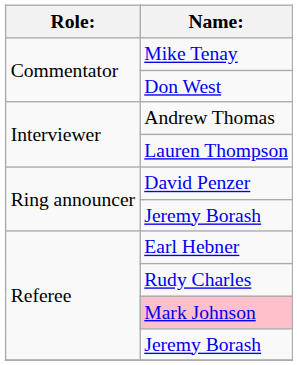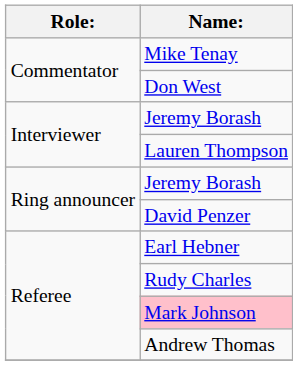row 4 | Name:: Andrew Thomas -> Jeremy Borash
row 6 | Name:: David Penzer -> Jeremy Borash
row 7 | Name:: Jeremy Borash -> David Penzer
row 11 | Name:: Jeremy Borash -> Andrew Thomas
